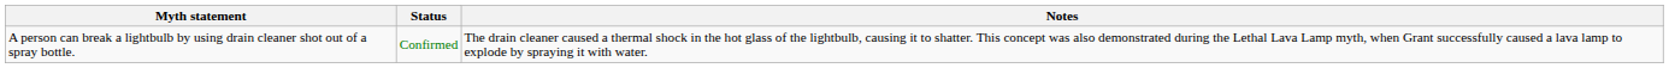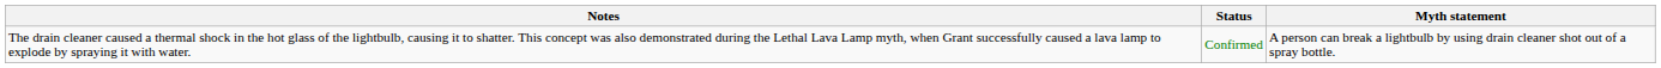columns swapped: Myth statement <-> Notes
